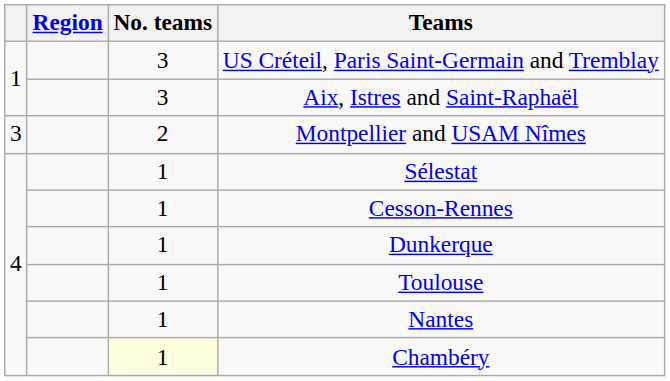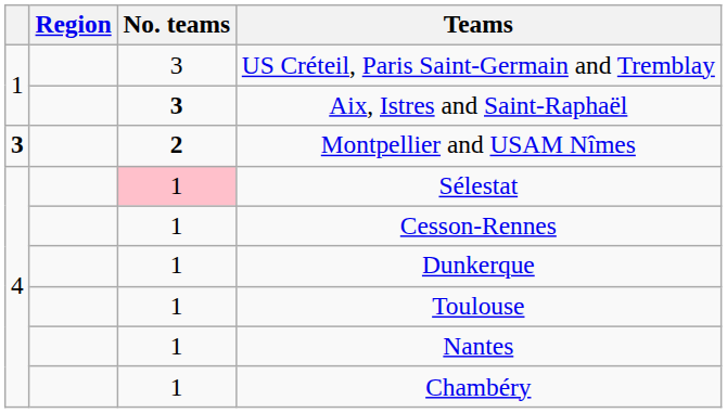Aix, Istres and Saint-Raphaël | No. teams: normal -> bold
Montpellier and USAM Nîmes | column 1: normal -> bold
Montpellier and USAM Nîmes | No. teams: normal -> bold
Sélestat | No. teams: no background -> pink background
Chambéry | No. teams: lightyellow background -> no background
